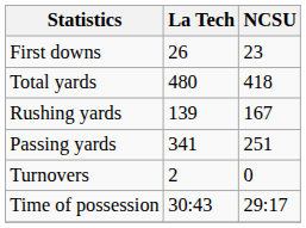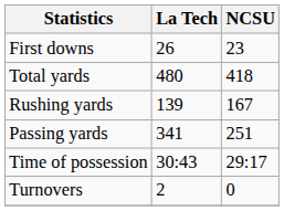rows swapped: Turnovers <-> Time of possession
